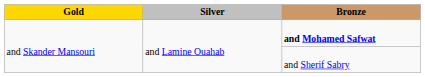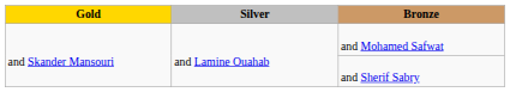and Mohamed Safwat | Bronze: bold -> normal
